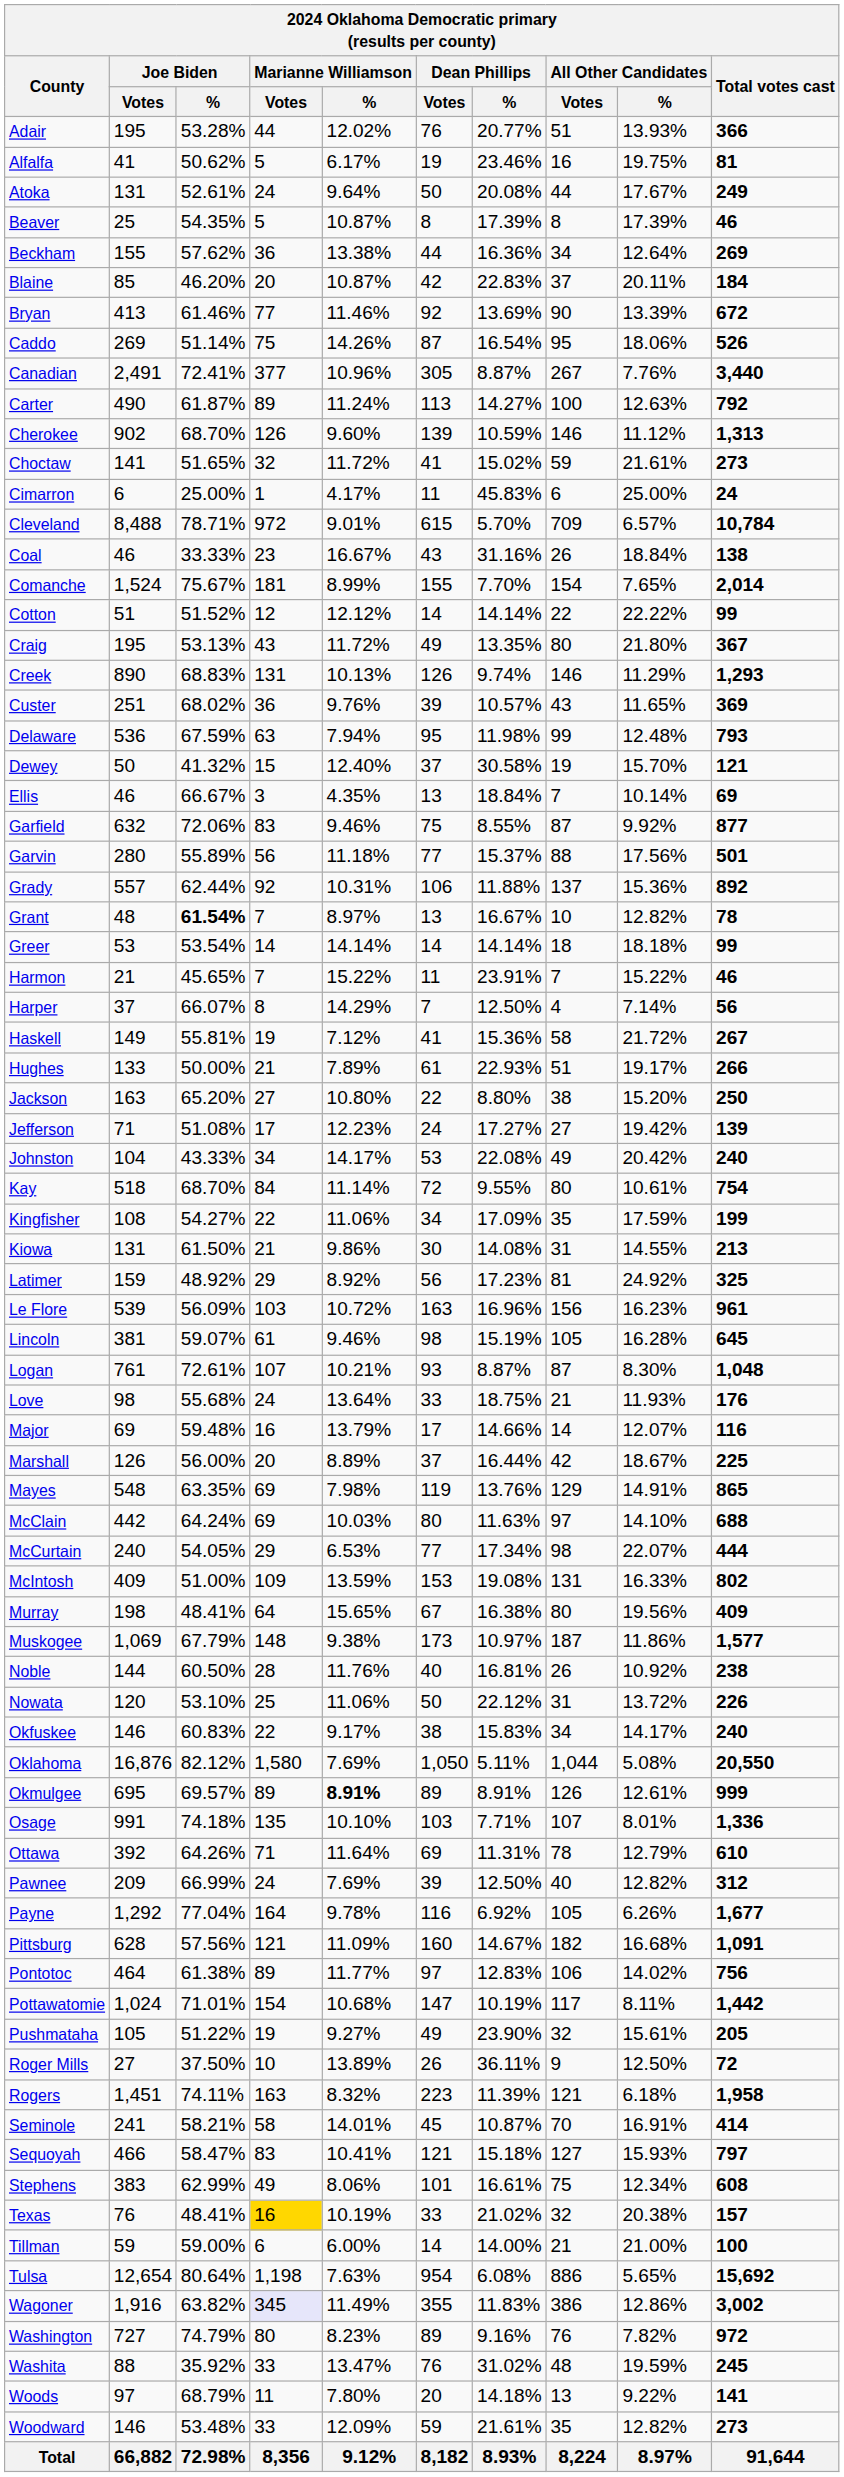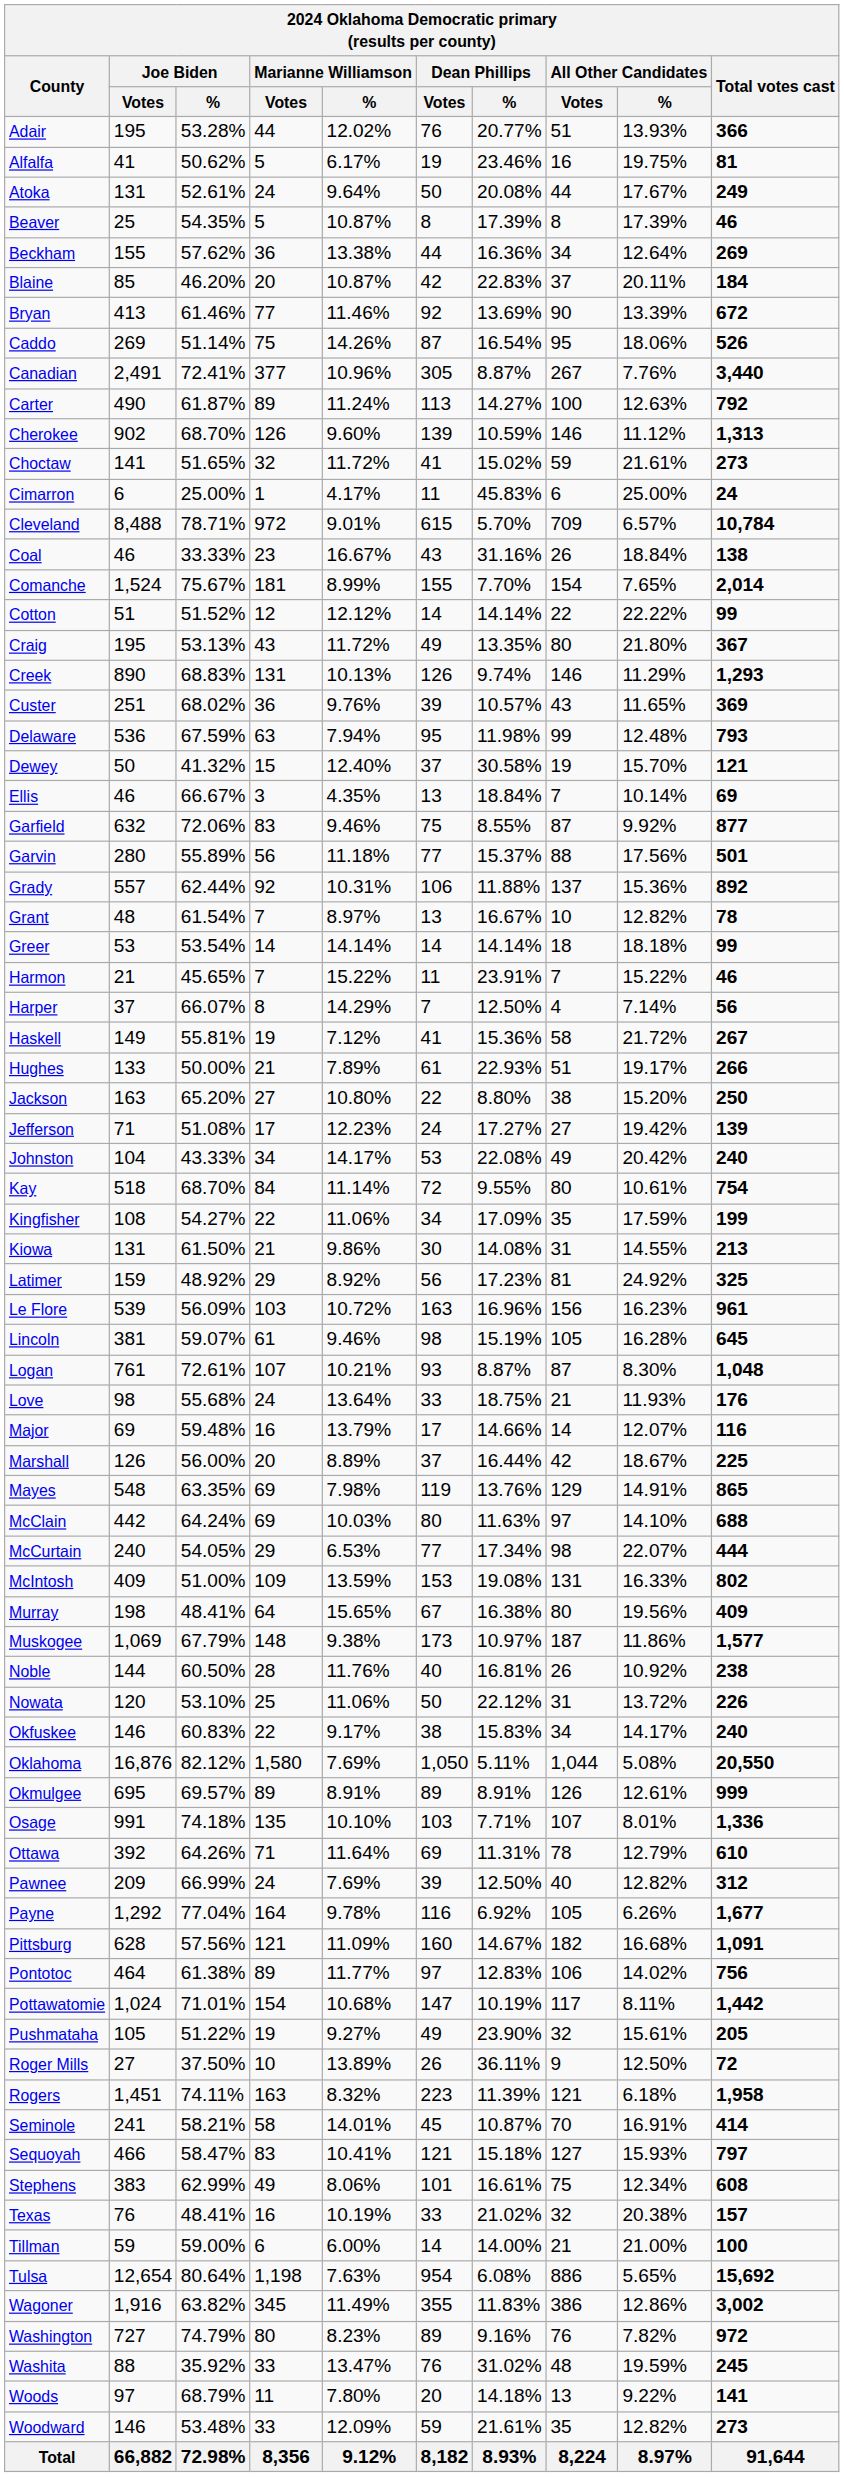Grant | Joe Biden / %: bold -> normal
Okmulgee | Marianne Williamson / %: bold -> normal
Texas | Marianne Williamson / Votes: gold background -> no background
Wagoner | Marianne Williamson / Votes: lavender background -> no background
